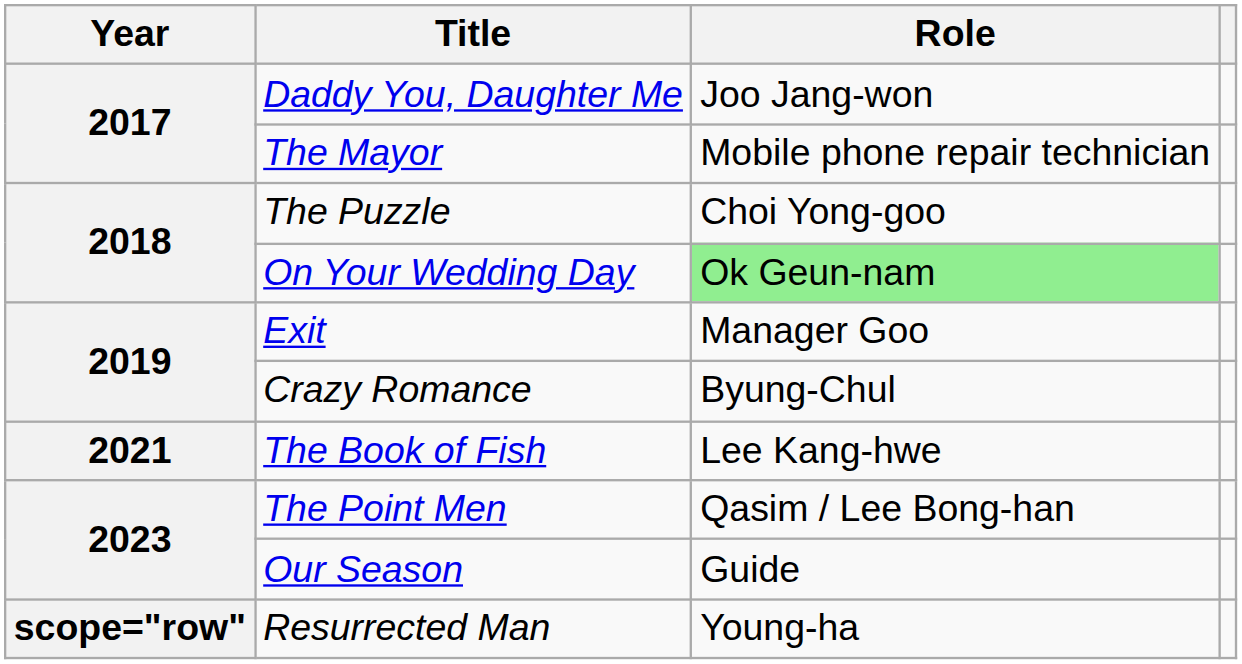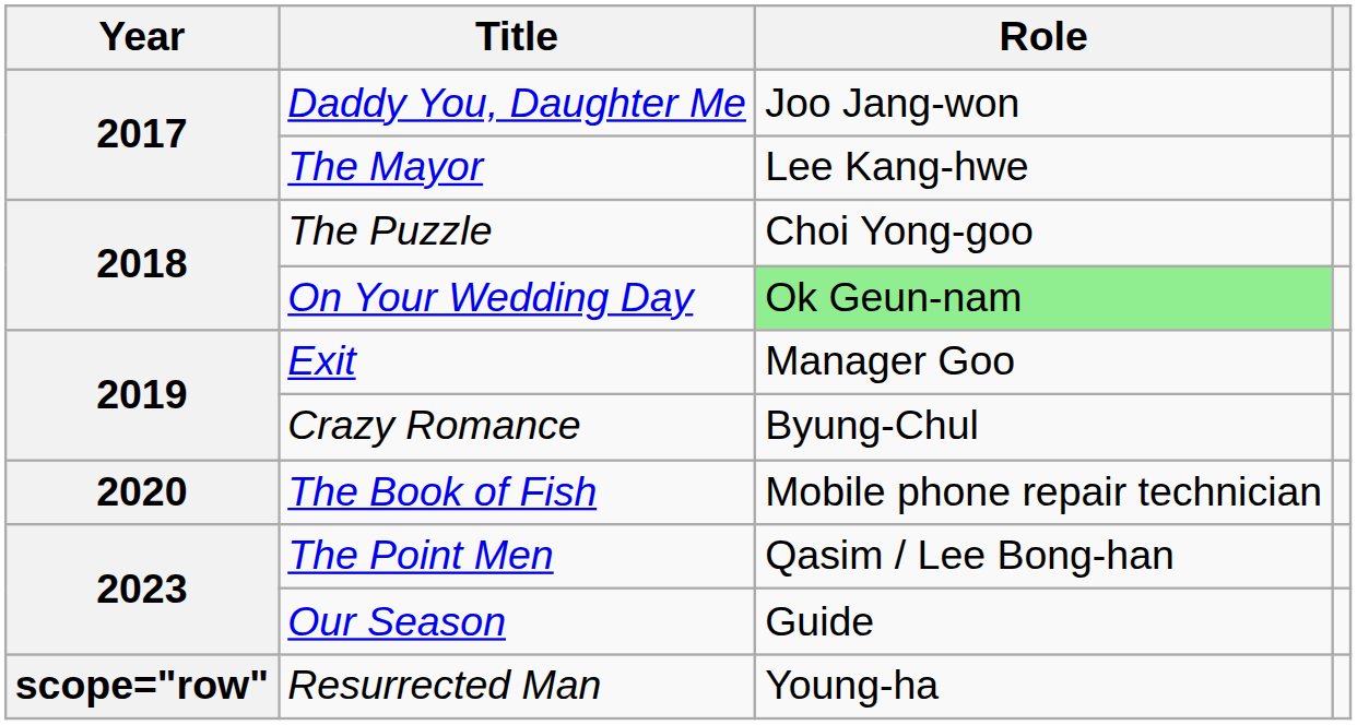The Mayor | Role: Mobile phone repair technician -> Lee Kang-hwe
The Book of Fish | Year: 2021 -> 2020
The Book of Fish | Role: Lee Kang-hwe -> Mobile phone repair technician
